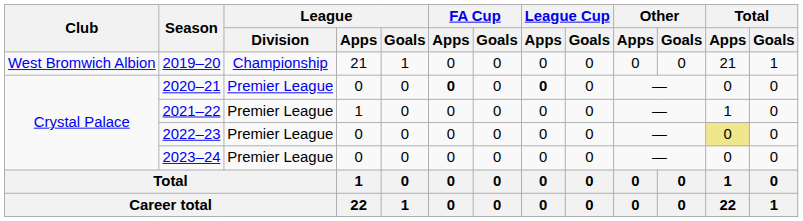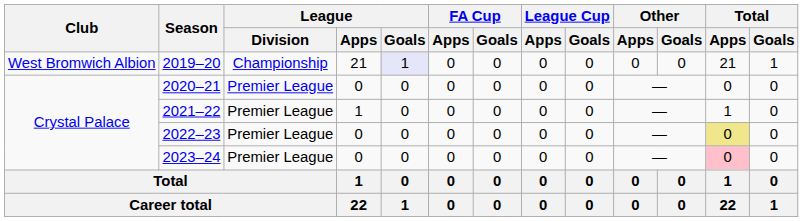2019–20 | League / Goals: no background -> lavender background
2020–21 | FA Cup / Apps: bold -> normal
2020–21 | League Cup / Apps: bold -> normal
2023–24 | Total / Apps: no background -> pink background
